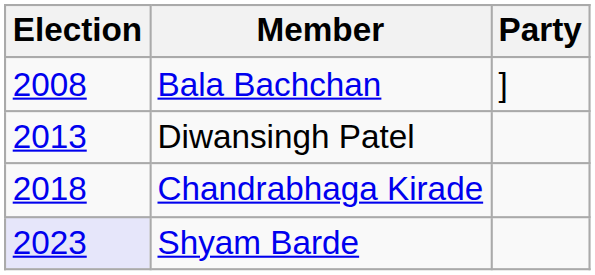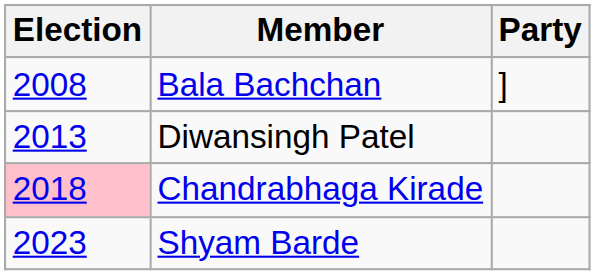Chandrabhaga Kirade | Election: no background -> pink background
Shyam Barde | Election: lavender background -> no background
